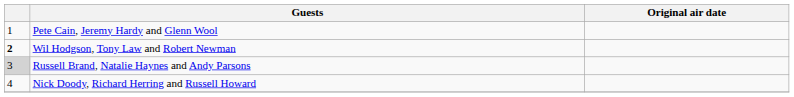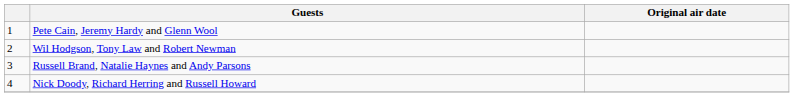Wil Hodgson, Tony Law and Robert Newman | column 1: bold -> normal
Russell Brand, Natalie Haynes and Andy Parsons | column 1: lightgrey background -> no background
